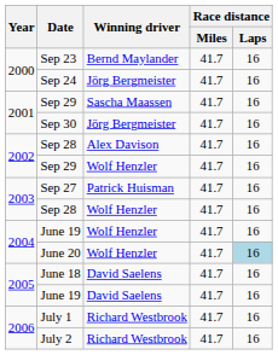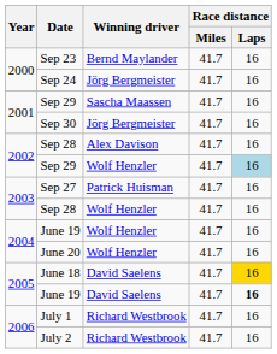Sep 29 / Wolf Henzler | Race distance / Laps: no background -> lightblue background
June 20 | Race distance / Laps: lightblue background -> no background
June 18 | Race distance / Laps: no background -> gold background
June 19 / David Saelens | Race distance / Laps: normal -> bold
